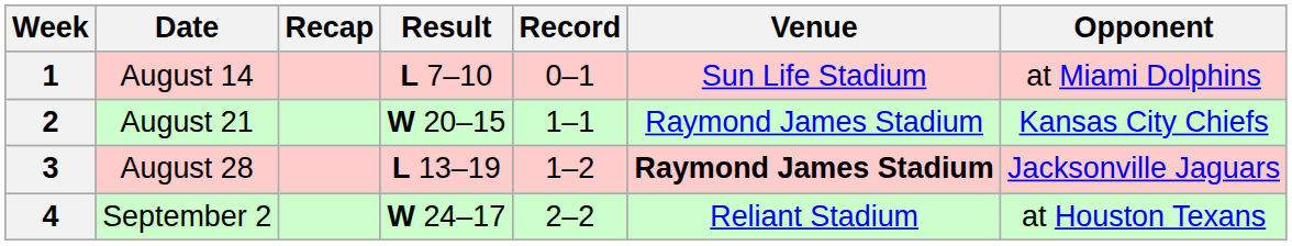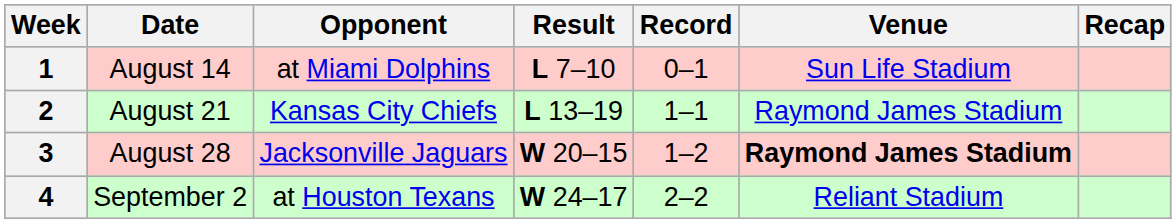columns swapped: Opponent <-> Recap
2 | Result: W 20–15 -> L 13–19
3 | Result: L 13–19 -> W 20–15
